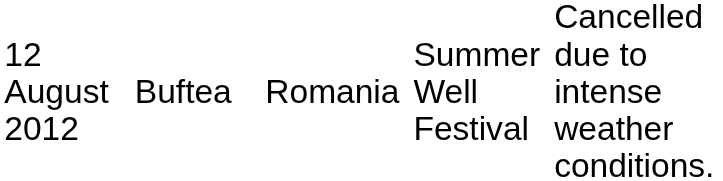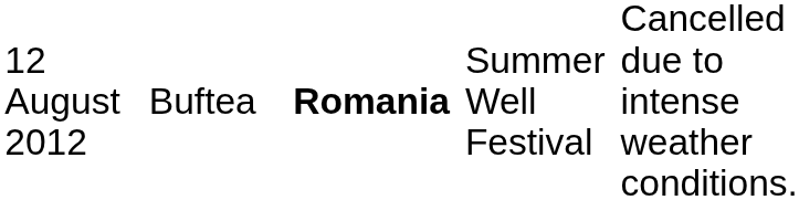12 August 2012 | column 3: normal -> bold
